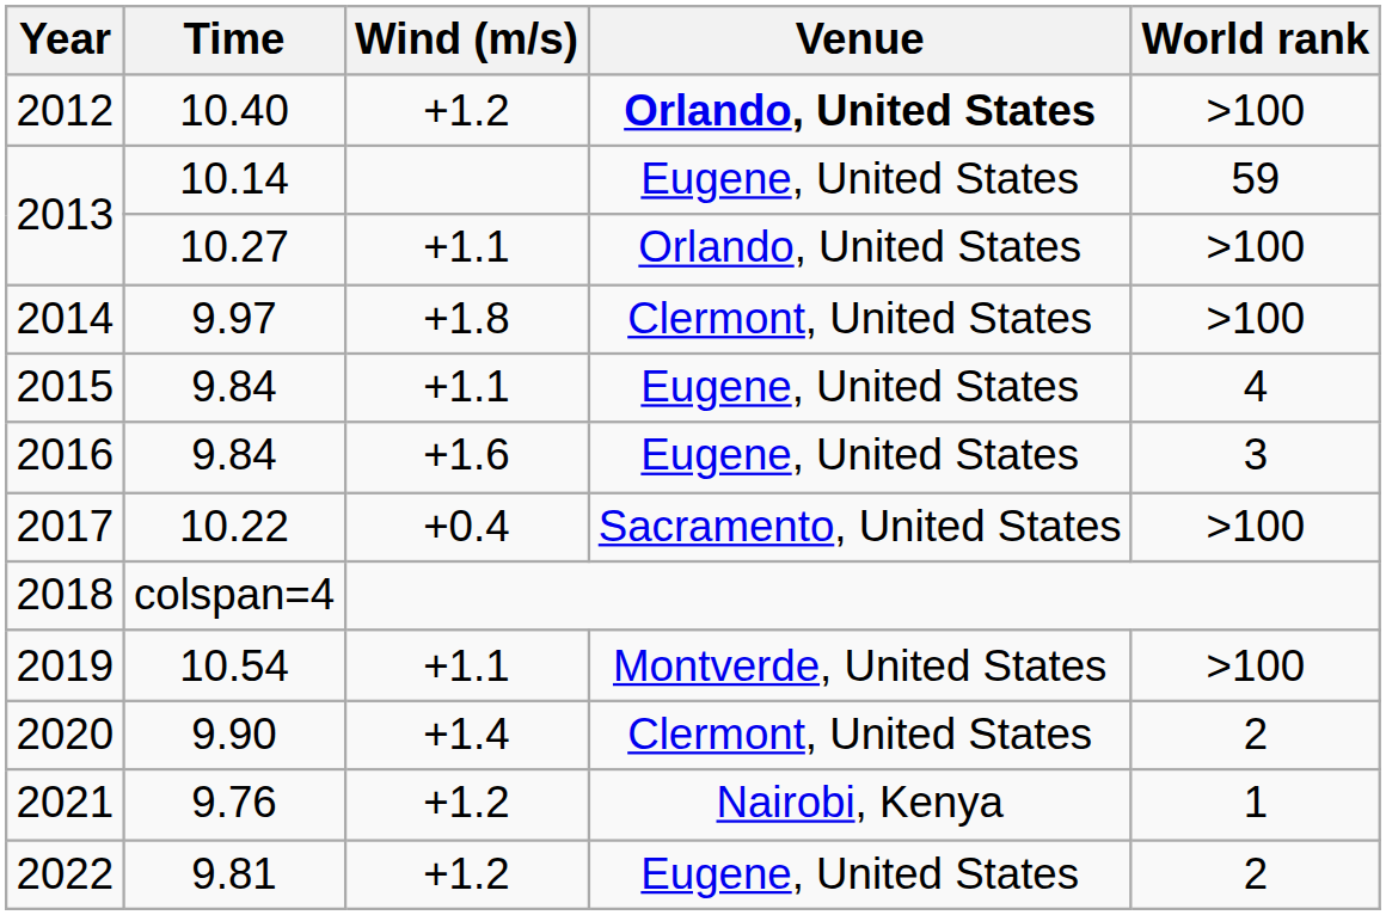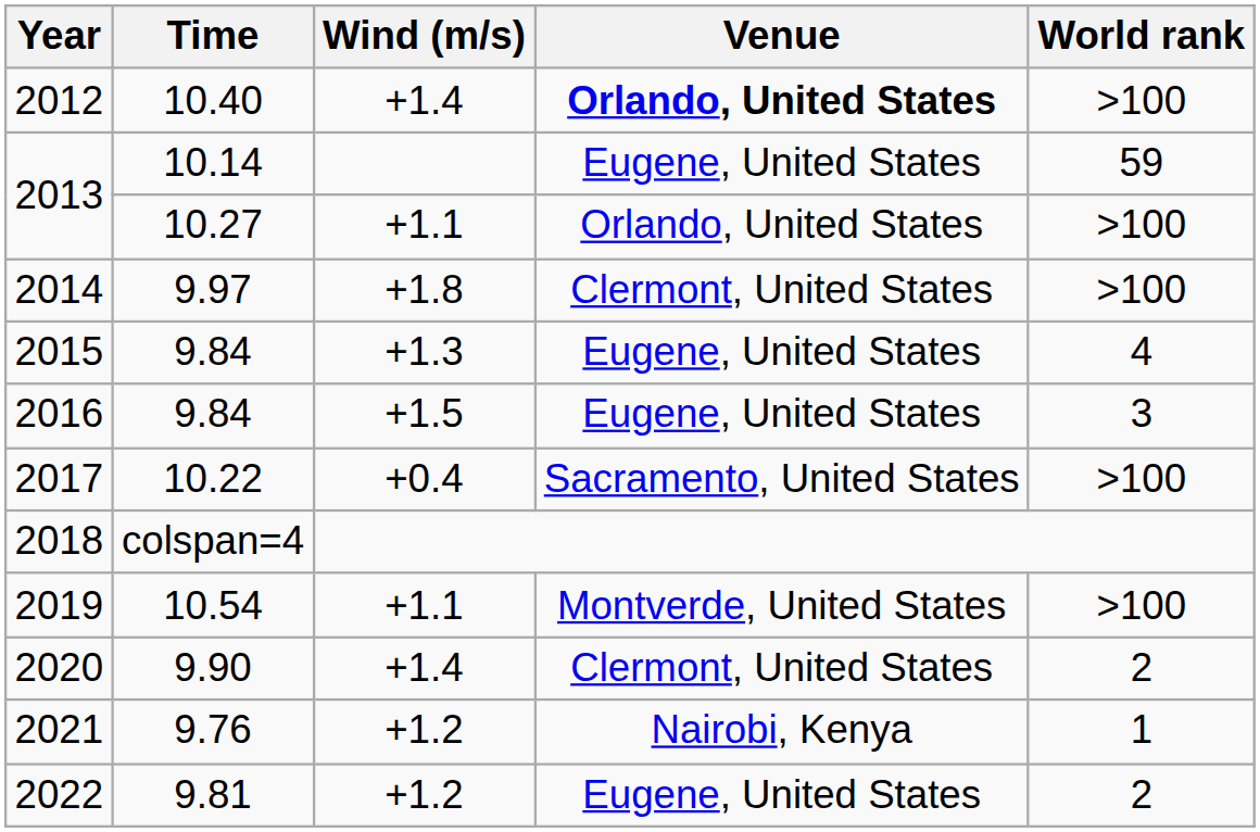2012 | Wind (m/s): +1.2 -> +1.4
2015 | Wind (m/s): +1.1 -> +1.3
2016 | Wind (m/s): +1.6 -> +1.5
